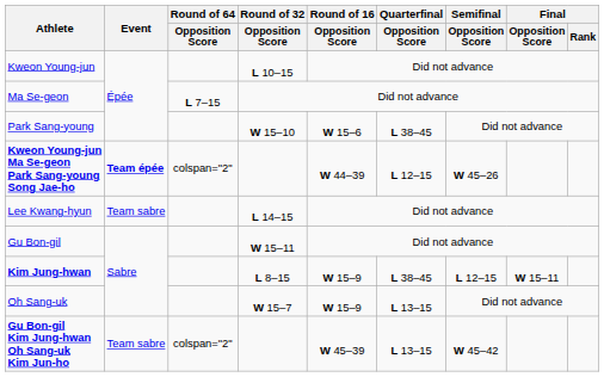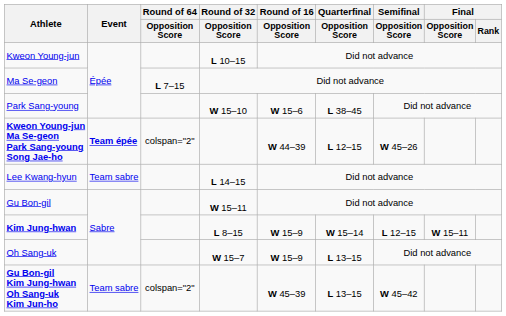Kim Jung-hwan | Quarterfinal / Opposition Score: L 38–45 -> W 15–14
